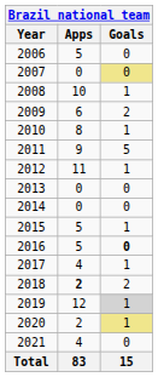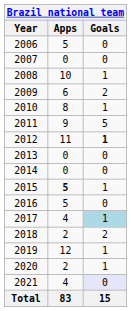2007 | Goals: khaki background -> no background
2012 | Goals: normal -> bold
2015 | Apps: normal -> bold
2016 | Goals: bold -> normal
2017 | Goals: no background -> lightblue background
2018 | Apps: bold -> normal
2019 | Goals: lightgrey background -> no background
2020 | Goals: khaki background -> no background
2021 | Goals: no background -> lavender background
